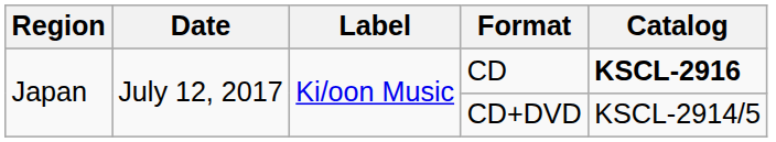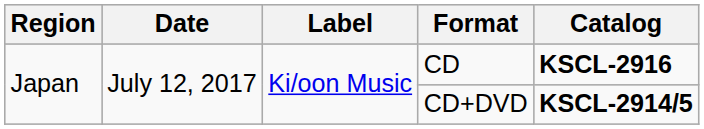CD+DVD | Catalog: normal -> bold
